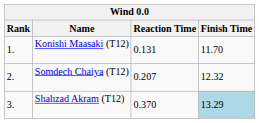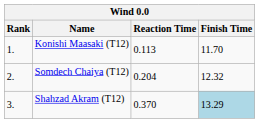Konishi Maasaki (T12) | Reaction Time: 0.131 -> 0.113
Somdech Chaiya (T12) | Reaction Time: 0.207 -> 0.204
